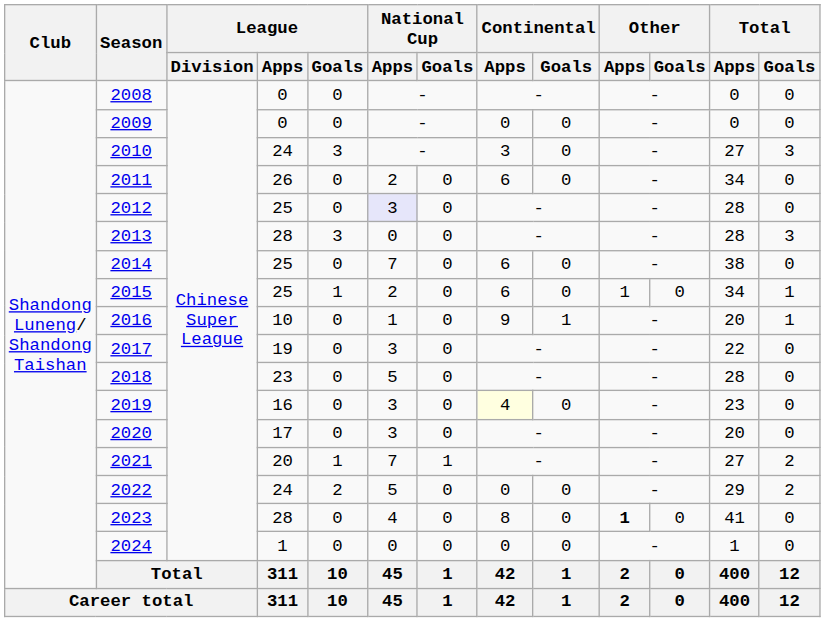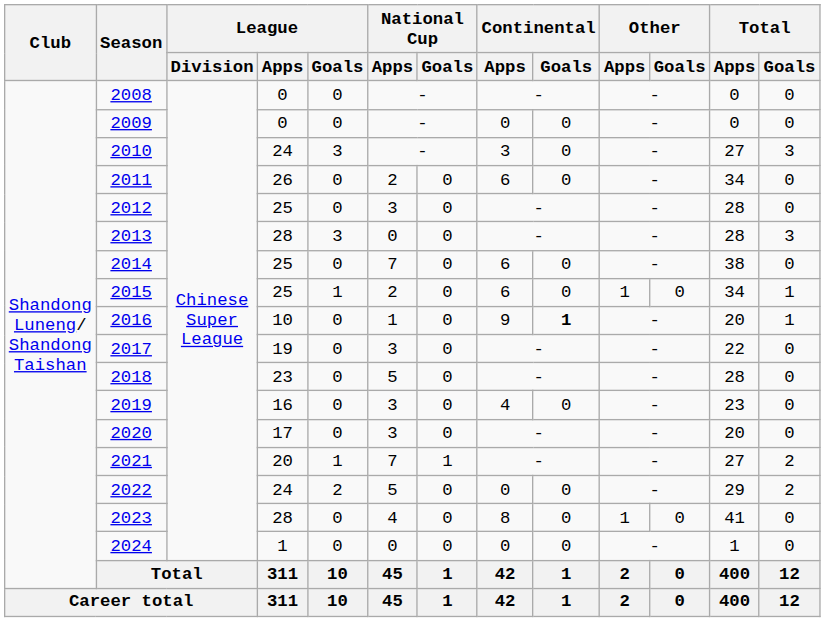2012 | National Cup / Apps: lavender background -> no background
2016 | Continental / Goals: normal -> bold
2019 | Continental / Apps: lightyellow background -> no background
2023 | Other / Apps: bold -> normal
